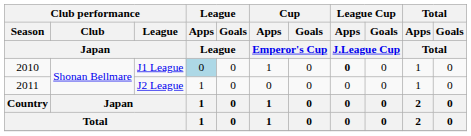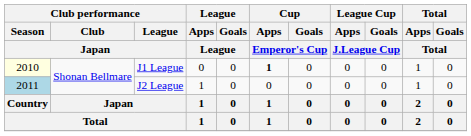J1 League | Club performance / Season / Japan: no background -> lightyellow background
J1 League | League / Apps / League: lightblue background -> no background
J1 League | Cup / Apps / Emperor's Cup: normal -> bold
J1 League | League Cup / Apps / J.League Cup: bold -> normal
J2 League | Club performance / Season / Japan: no background -> lightblue background
